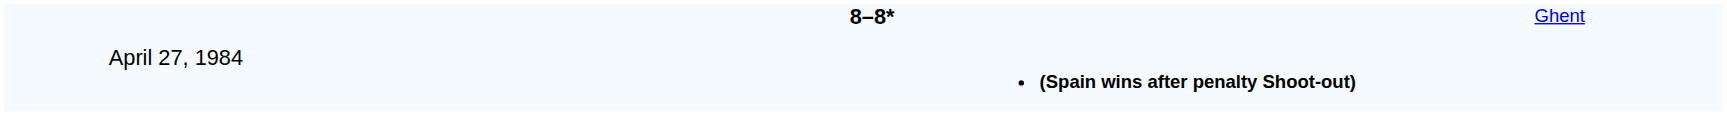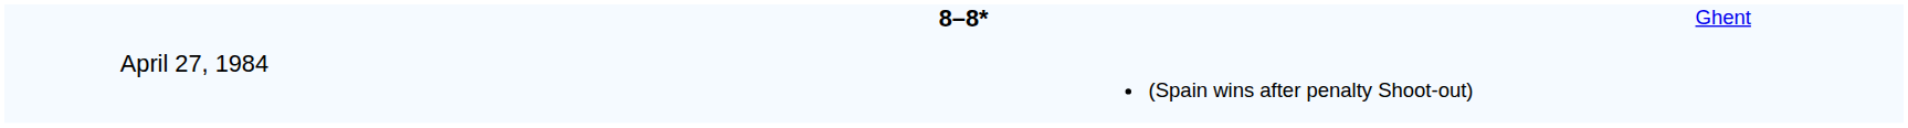(Spain wins after penalty Shoot-out) | column 3: bold -> normal
